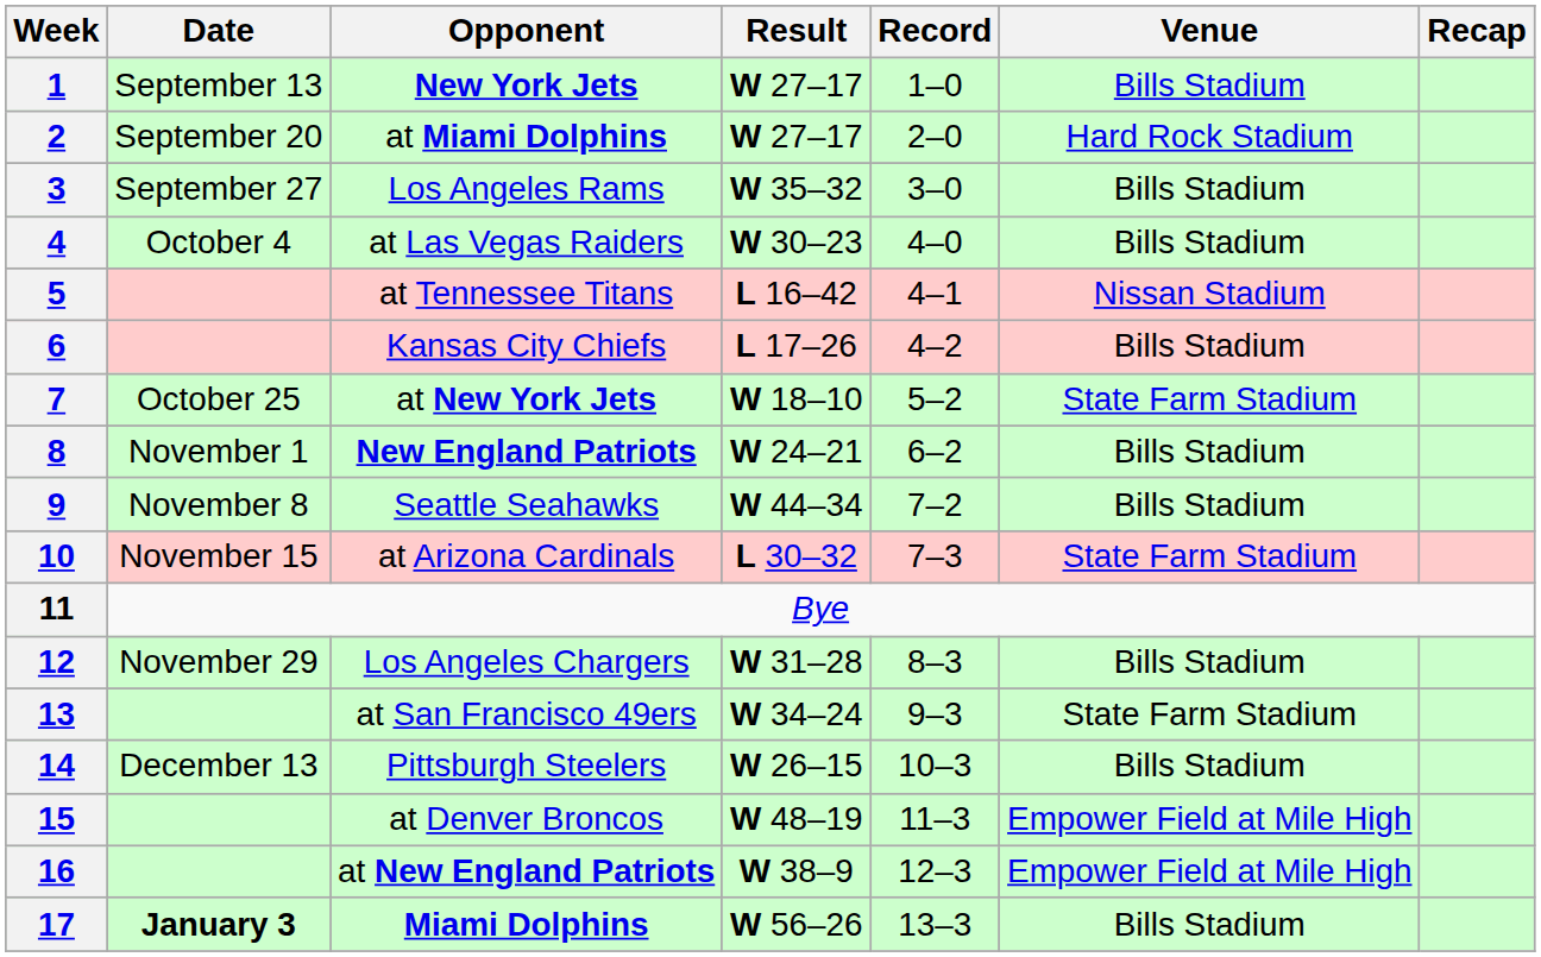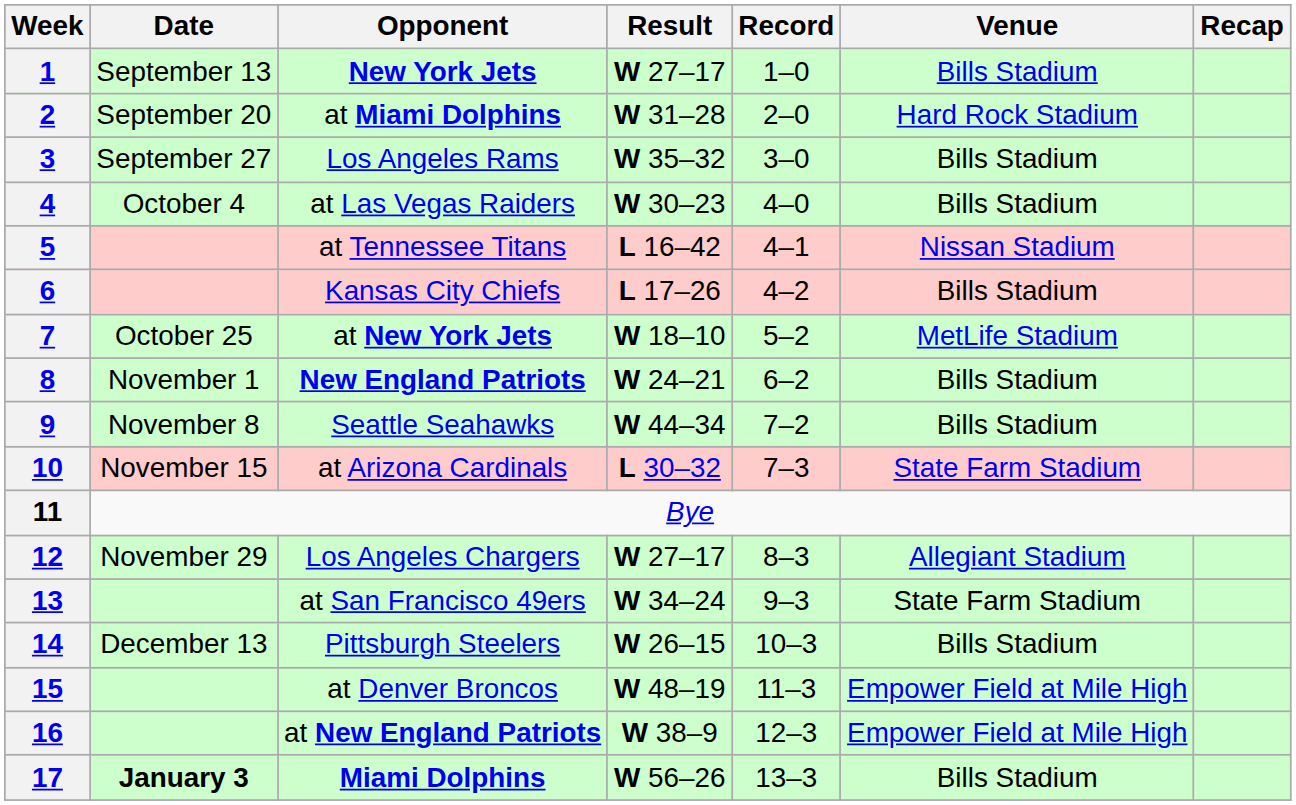2 | Result: W 27–17 -> W 31–28
7 | Venue: State Farm Stadium -> MetLife Stadium
12 | Result: W 31–28 -> W 27–17
12 | Venue: Bills Stadium -> Allegiant Stadium
